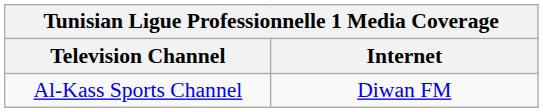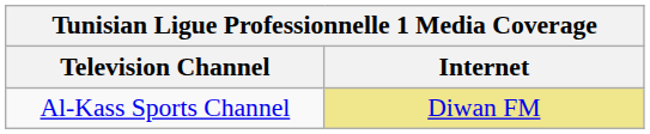Al-Kass Sports Channel | Internet: no background -> khaki background
